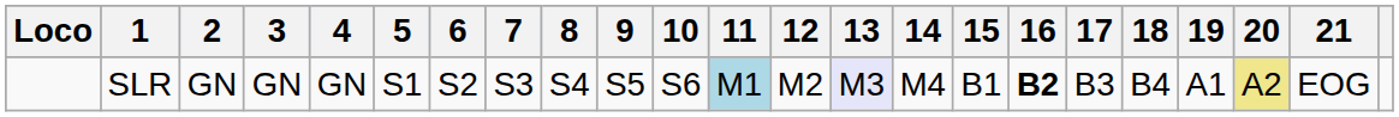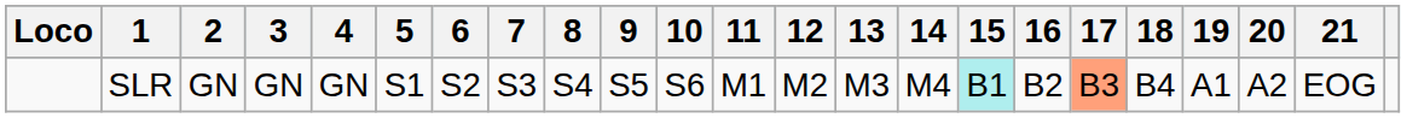SLR | 11: lightblue background -> no background
SLR | 13: lavender background -> no background
SLR | 15: no background -> paleturquoise background
SLR | 16: bold -> normal
SLR | 17: no background -> lightsalmon background
SLR | 20: khaki background -> no background
